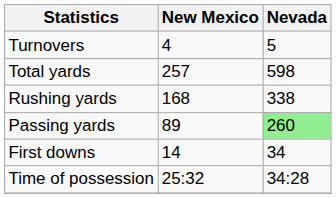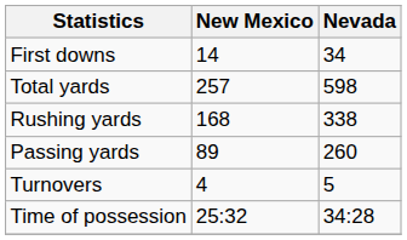rows swapped: First downs <-> Turnovers
Passing yards | Nevada: lightgreen background -> no background
